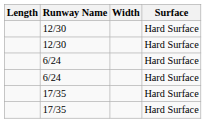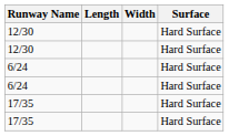columns swapped: Runway Name <-> Length
